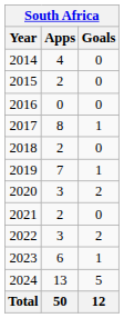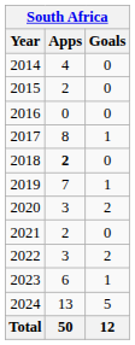2018 | Apps: normal -> bold
